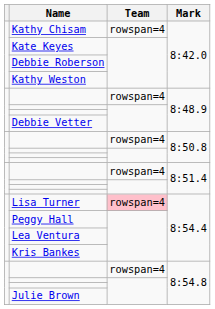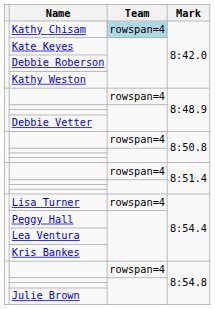Kathy Chisam | Team: no background -> lightblue background
Lisa Turner | Team: pink background -> no background
